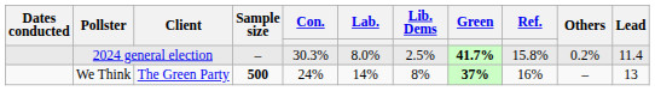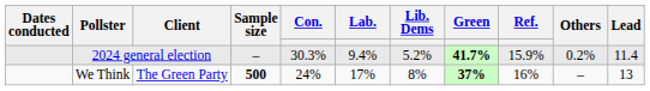2024 general election | Lab.: 8.0% -> 9.4%
2024 general election | Lib. Dems: 2.5% -> 5.2%
2024 general election | Ref.: 15.8% -> 15.9%
We Think | Lab.: 14% -> 17%
